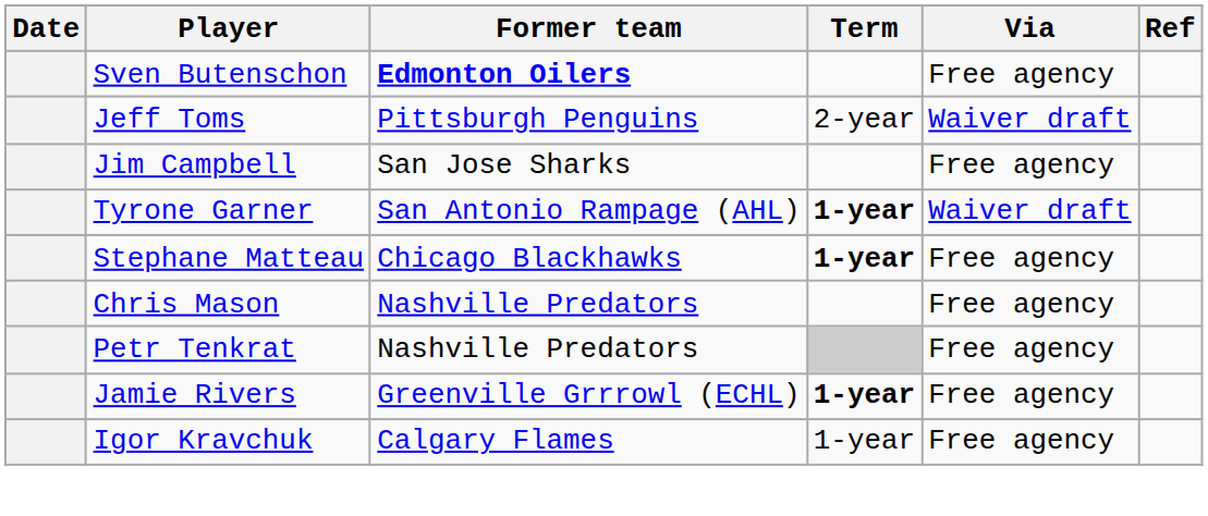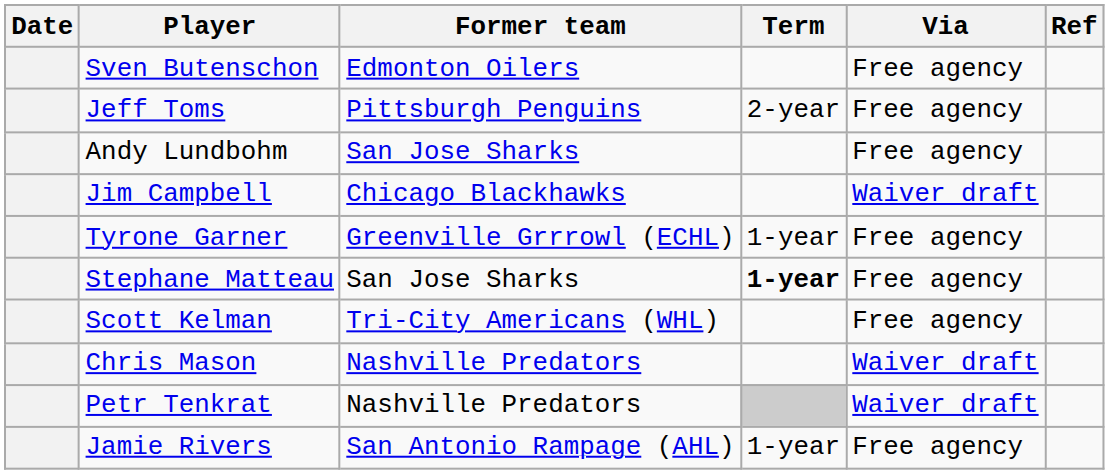Sven Butenschon | Former team: bold -> normal
Jeff Toms | Via: Waiver draft -> Free agency
+ row: Andy Lundbohm | San Jose Sharks | Free agency
Jim Campbell | Former team: San Jose Sharks -> Chicago Blackhawks
Jim Campbell | Via: Free agency -> Waiver draft
Tyrone Garner | Former team: San Antonio Rampage (AHL) -> Greenville Grrrowl (ECHL)
Tyrone Garner | Term: bold -> normal
Tyrone Garner | Via: Waiver draft -> Free agency
Stephane Matteau | Former team: Chicago Blackhawks -> San Jose Sharks
+ row: Scott Kelman | Tri-City Americans (WHL) | Free agency
Chris Mason | Via: Free agency -> Waiver draft
Petr Tenkrat | Via: Free agency -> Waiver draft
Jamie Rivers | Former team: Greenville Grrrowl (ECHL) -> San Antonio Rampage (AHL)
Jamie Rivers | Term: bold -> normal
- row: Igor Kravchuk | Calgary Flames | 1-year | Free agency
